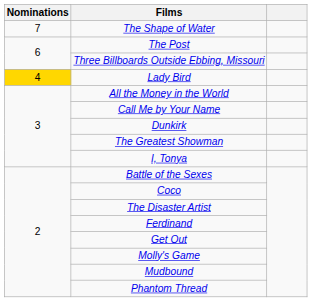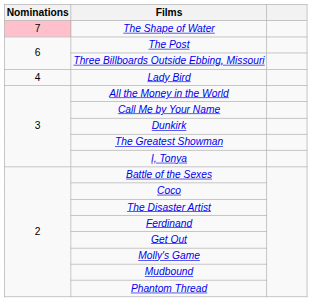The Shape of Water | Nominations: no background -> pink background
Lady Bird | Nominations: gold background -> no background
